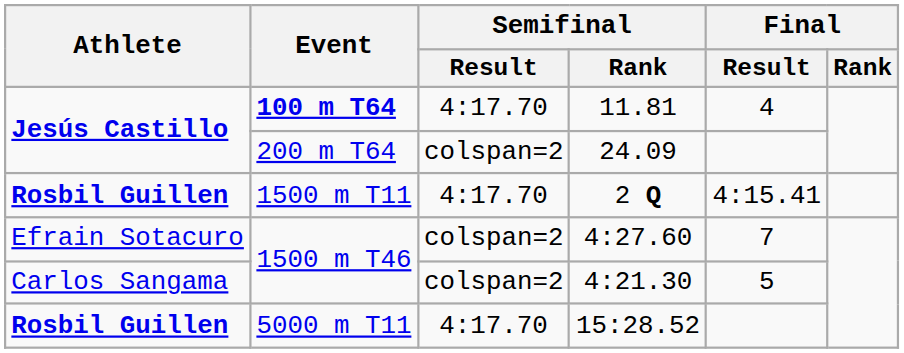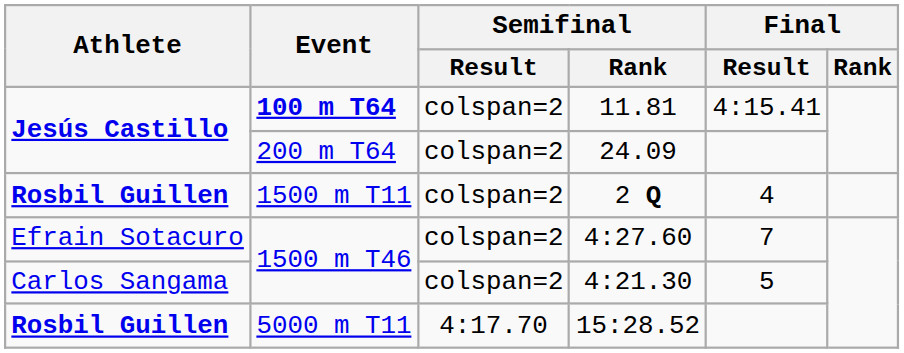11.81 | Semifinal / Result: 4:17.70 -> colspan=2
11.81 | Final / Result: 4 -> 4:15.41
2 Q | Semifinal / Result: 4:17.70 -> colspan=2
2 Q | Final / Result: 4:15.41 -> 4
